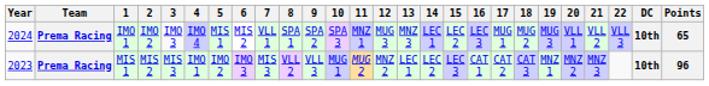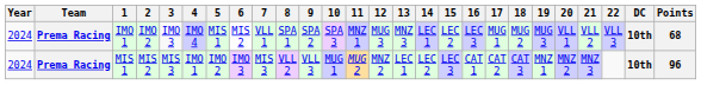row 2 | Points: 65 -> 68
row 3 | Year: 2023 -> 2024
